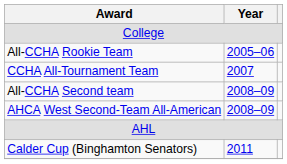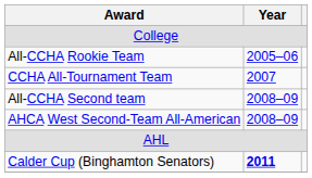Calder Cup (Binghamton Senators) | Year: normal -> bold
